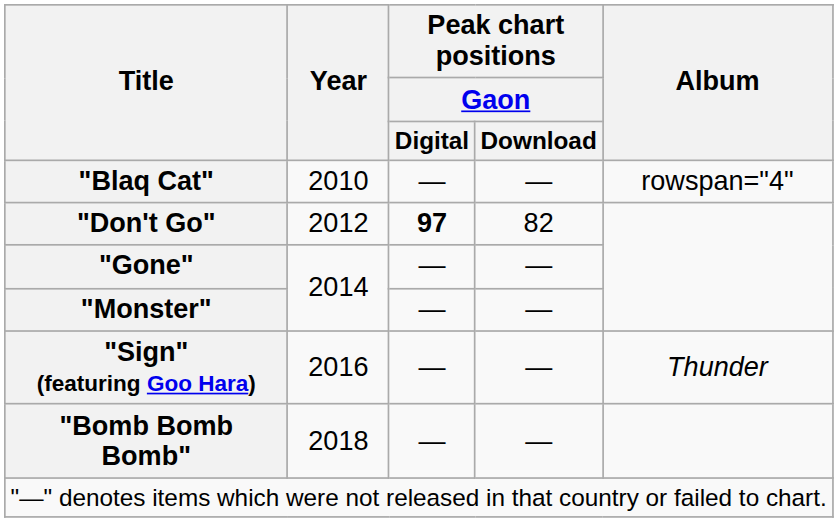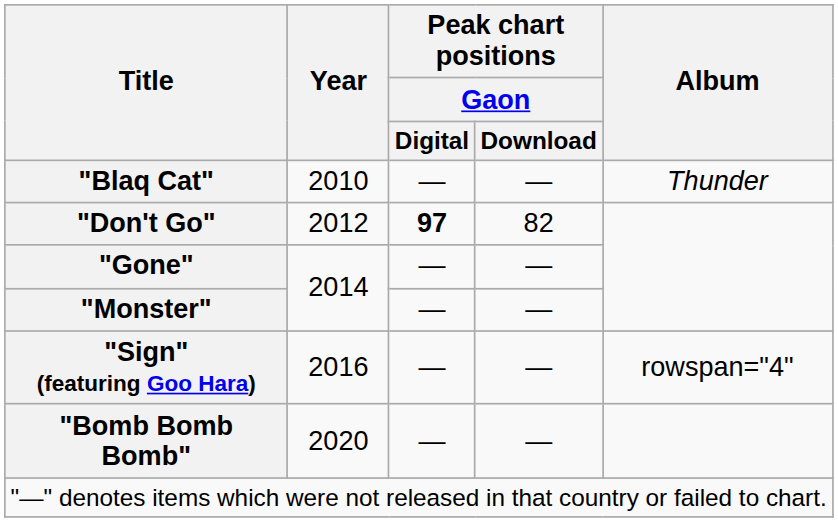"Blaq Cat" | Album: rowspan="4" -> Thunder
"Sign" (featuring Goo Hara) | Album: Thunder -> rowspan="4"
"Bomb Bomb Bomb" | Year: 2018 -> 2020
